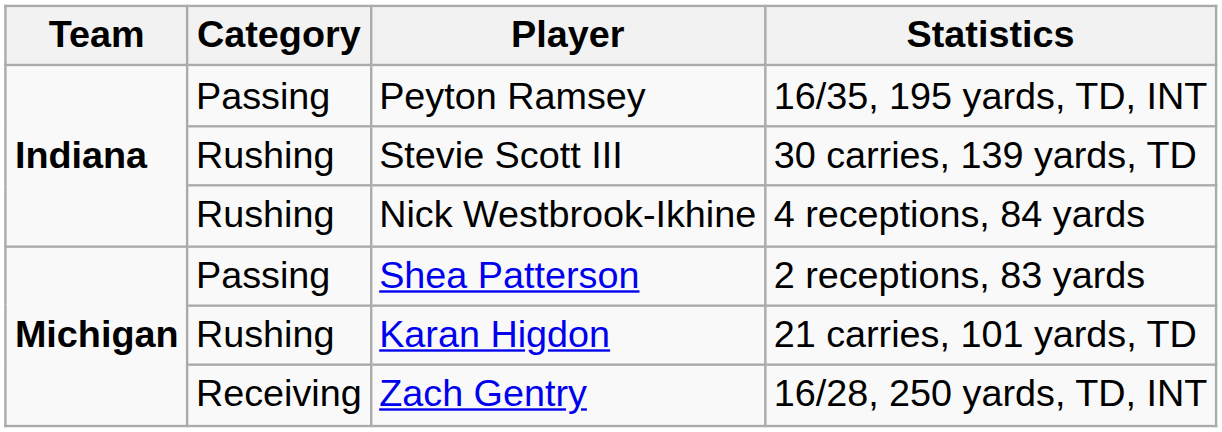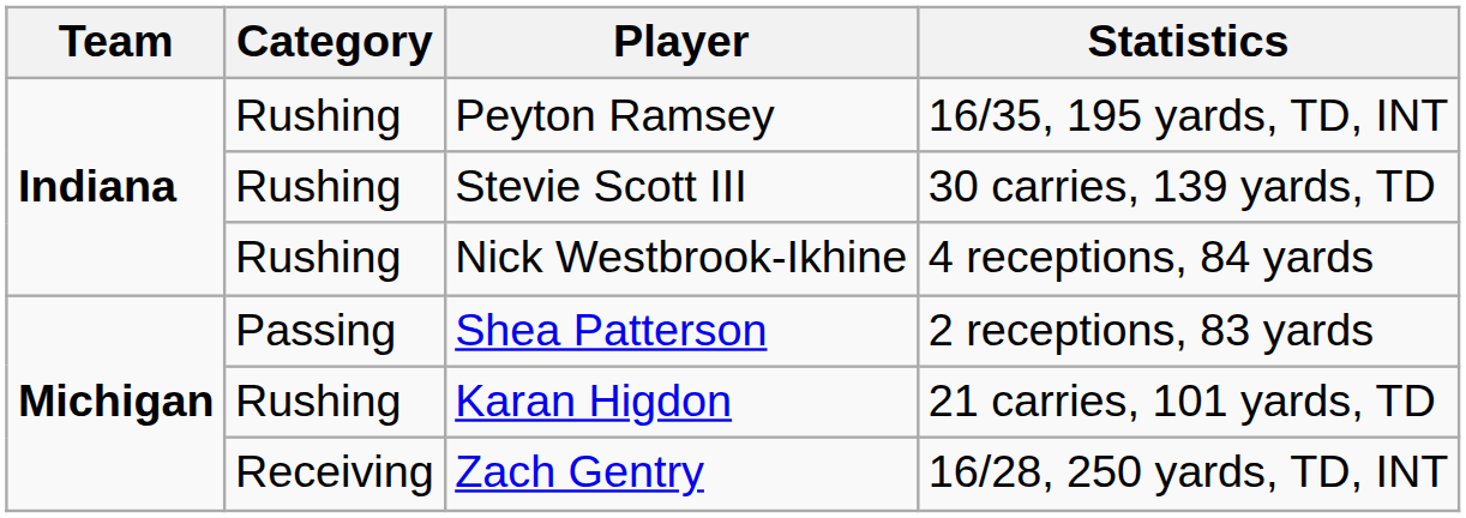Peyton Ramsey | Category: Passing -> Rushing
